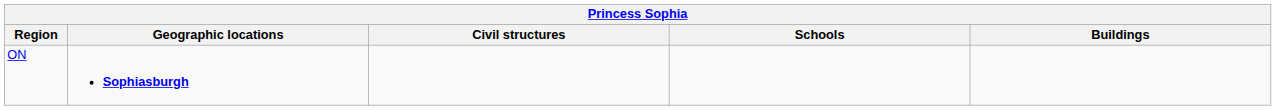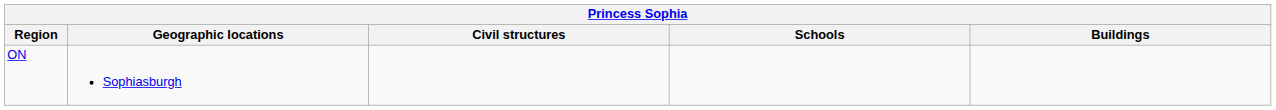ON | Geographic locations: bold -> normal
